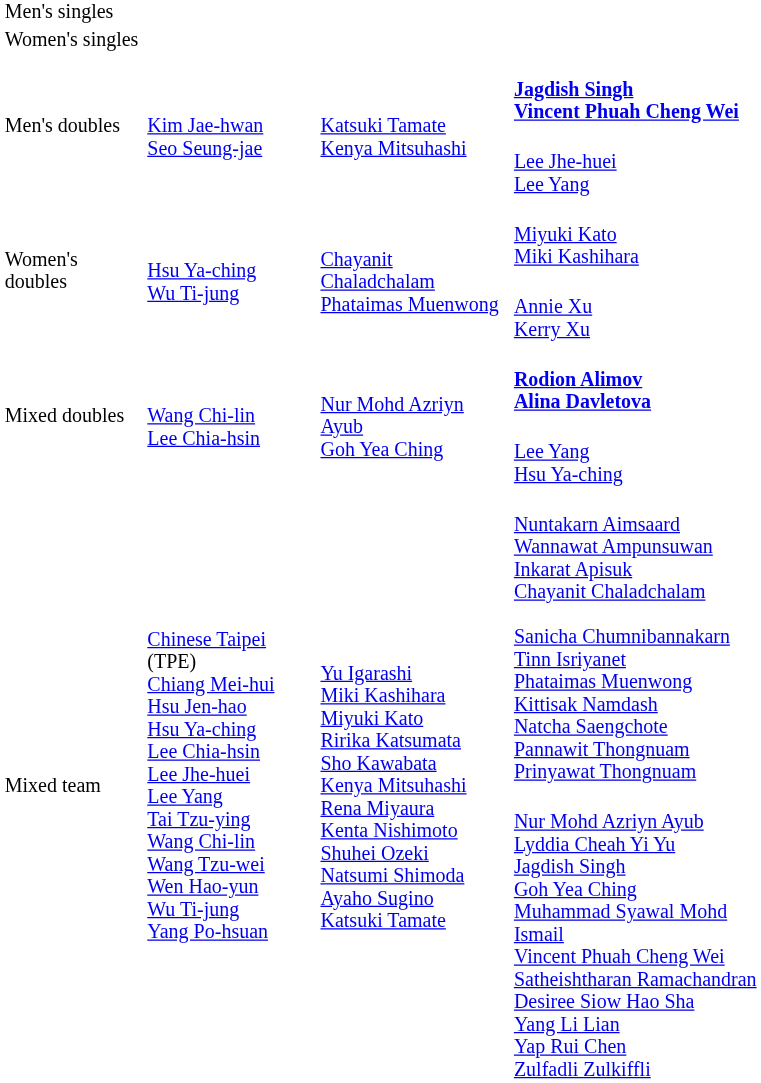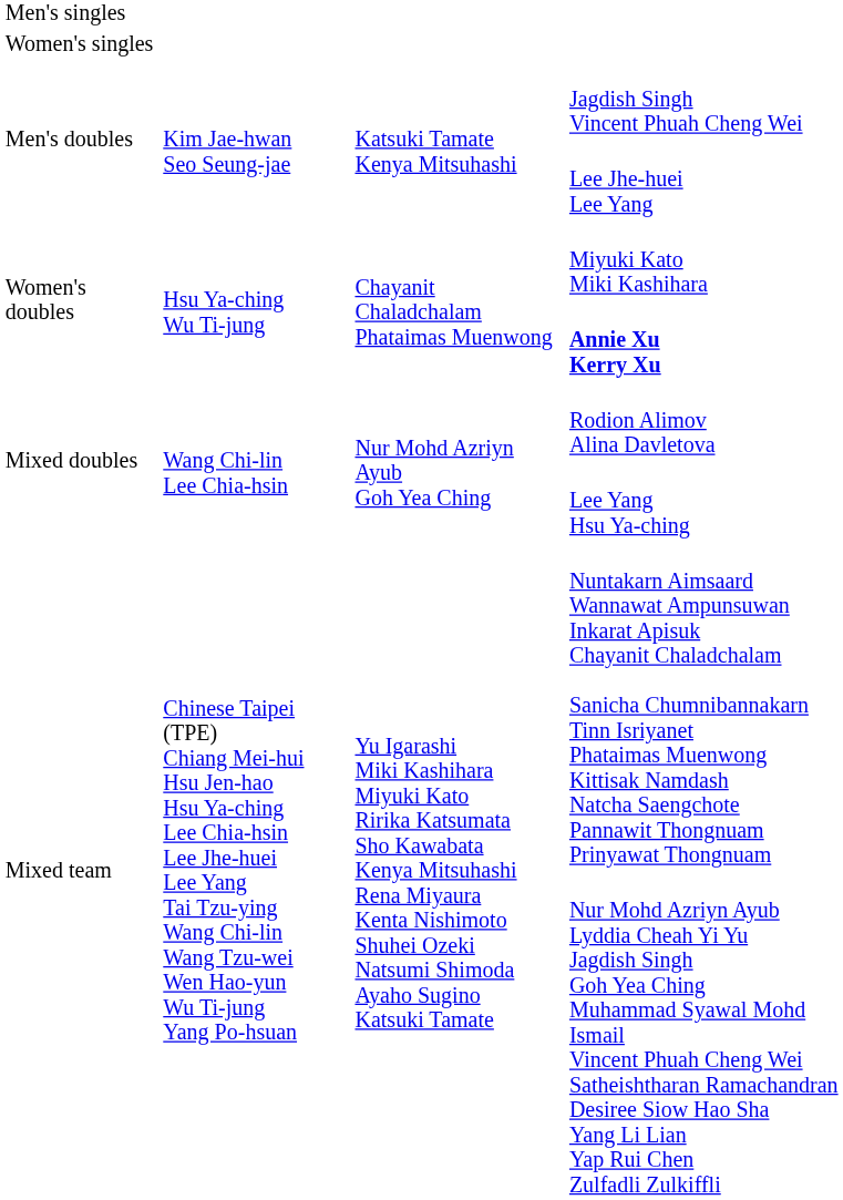Jagdish Singh Vincent Phuah Cheng Wei | column 4: bold -> normal
Annie Xu Kerry Xu | column 4: normal -> bold
Rodion Alimov Alina Davletova | column 4: bold -> normal
